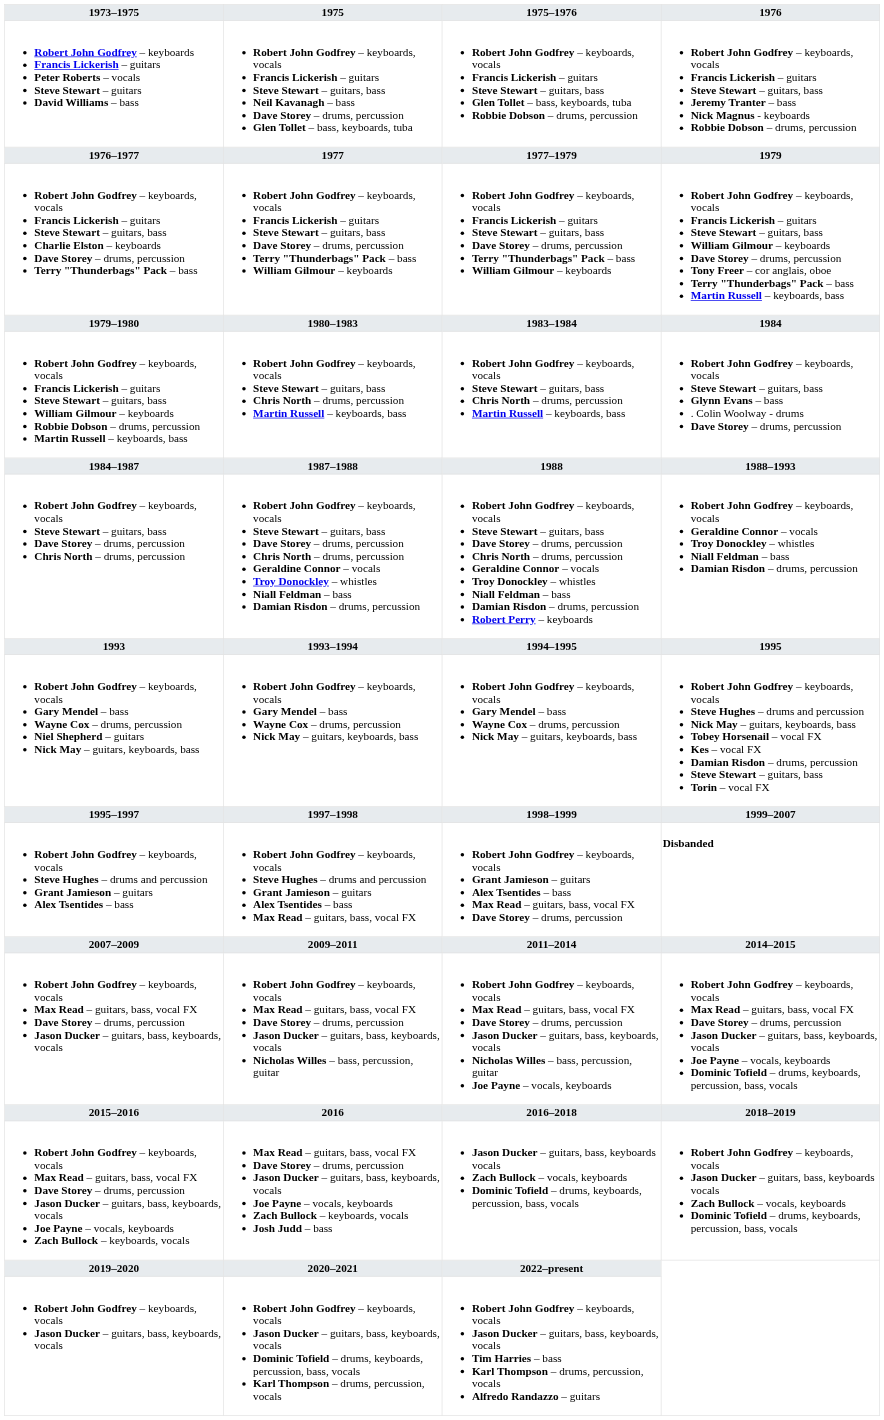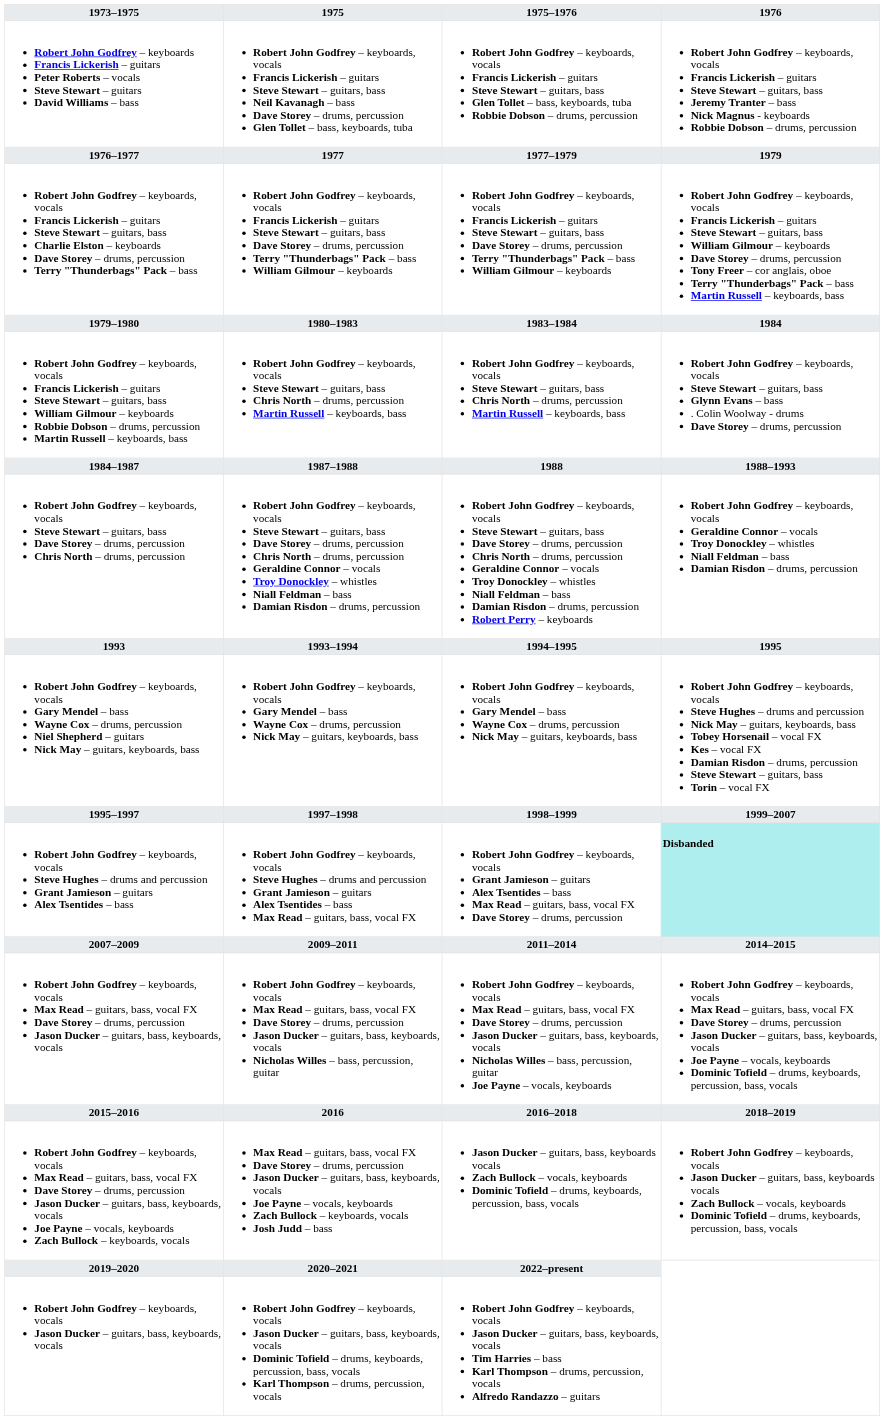row 12 | 1976: no background -> paleturquoise background
